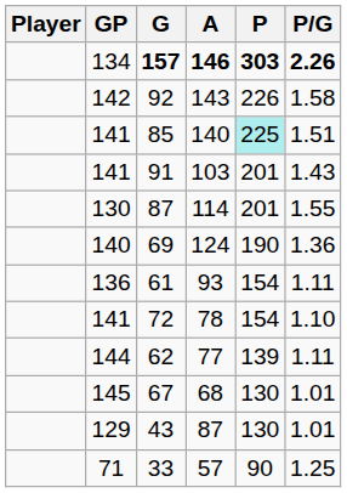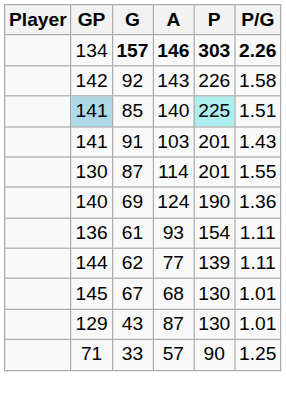85 | GP: no background -> lightblue background
- row: 141 | 72 | 78 | 154 | 1.10
